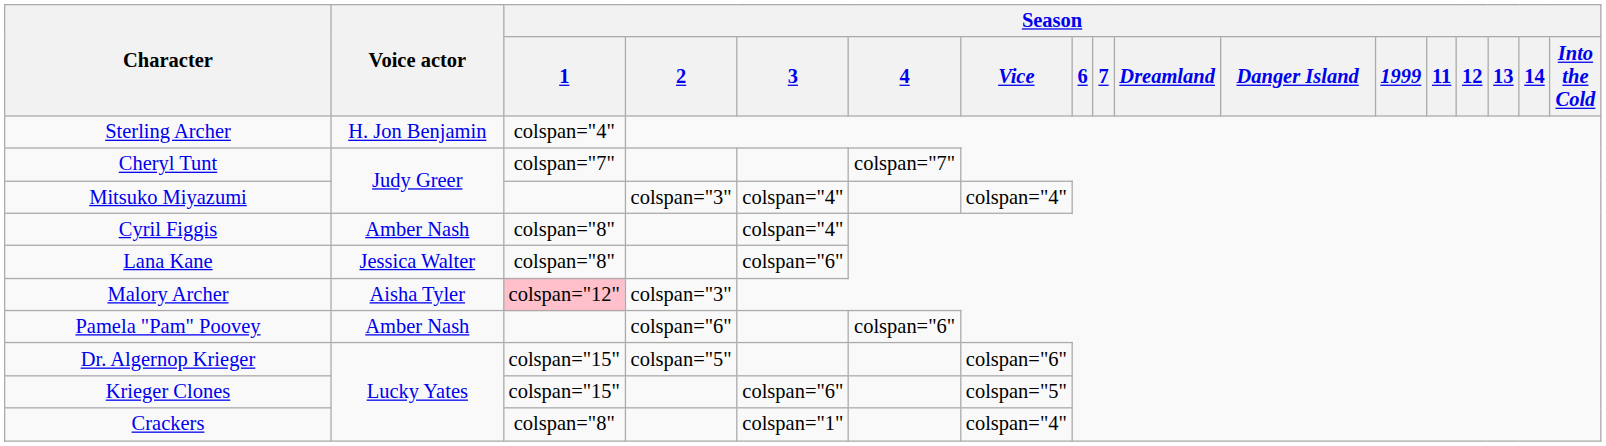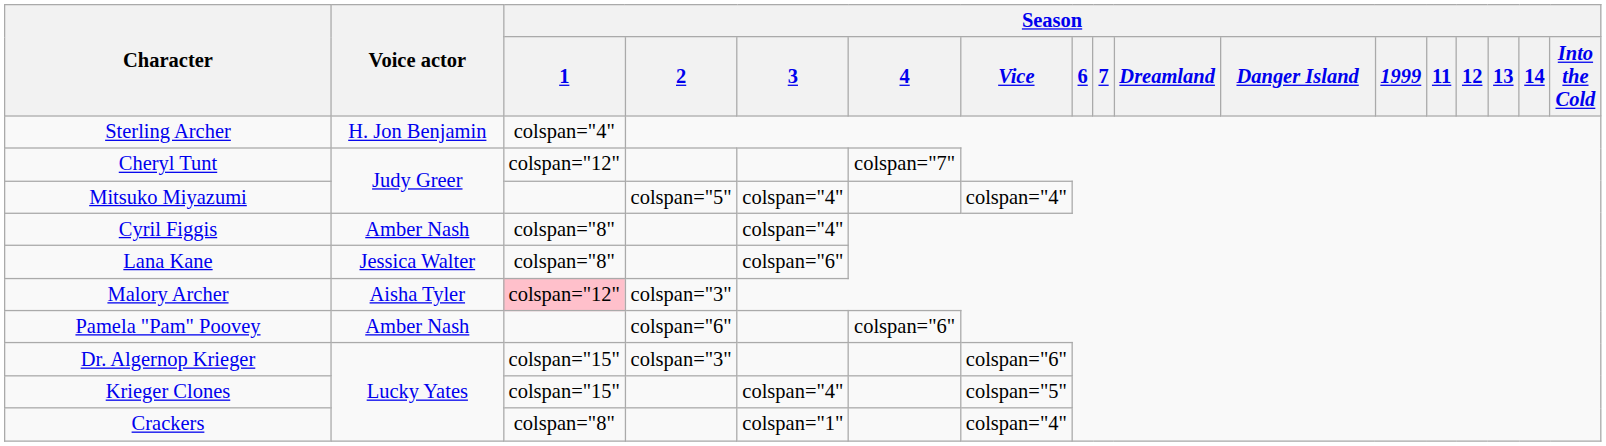Cheryl Tunt | Season / 1: colspan="7" -> colspan="12"
Mitsuko Miyazumi | Season / 2: colspan="3" -> colspan="5"
Dr. Algernop Krieger | Season / 2: colspan="5" -> colspan="3"
Krieger Clones | Season / 3: colspan="6" -> colspan="4"
